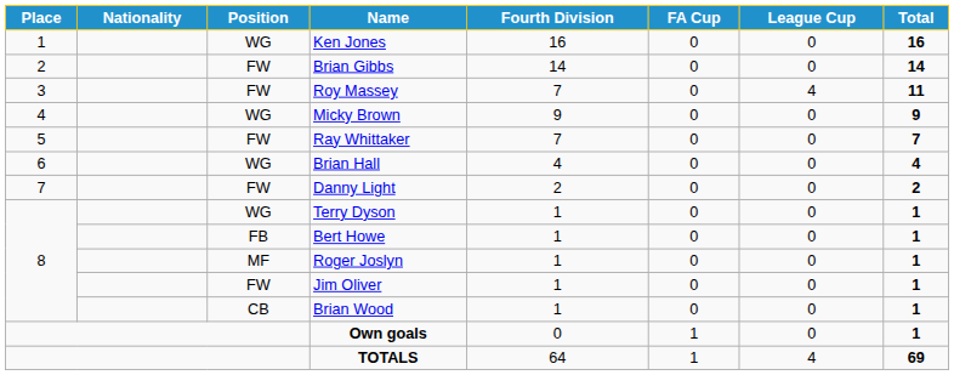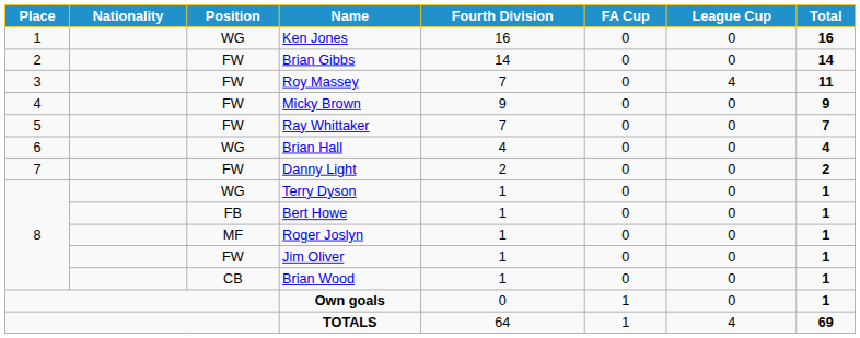Micky Brown | Position: WG -> FW
